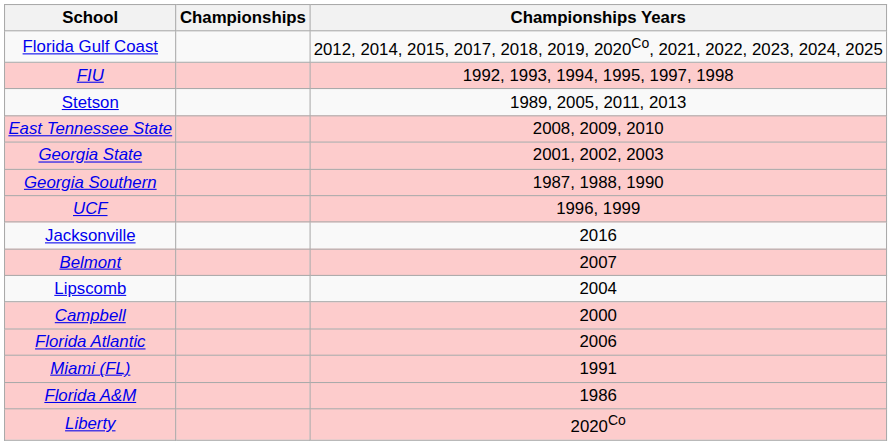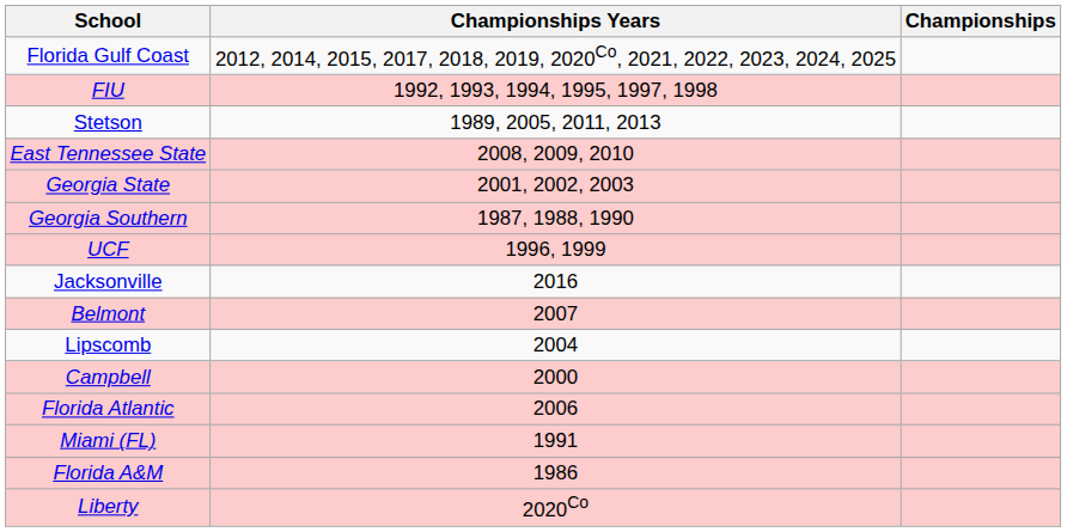columns swapped: Championships <-> Championships Years
